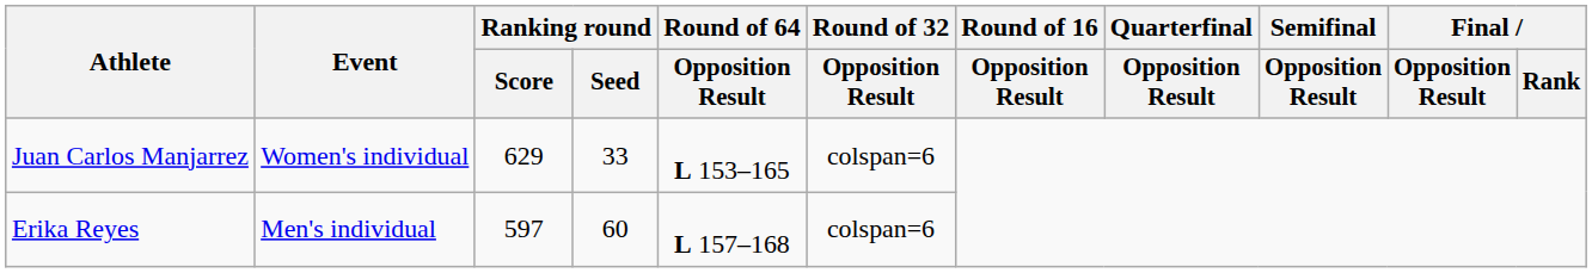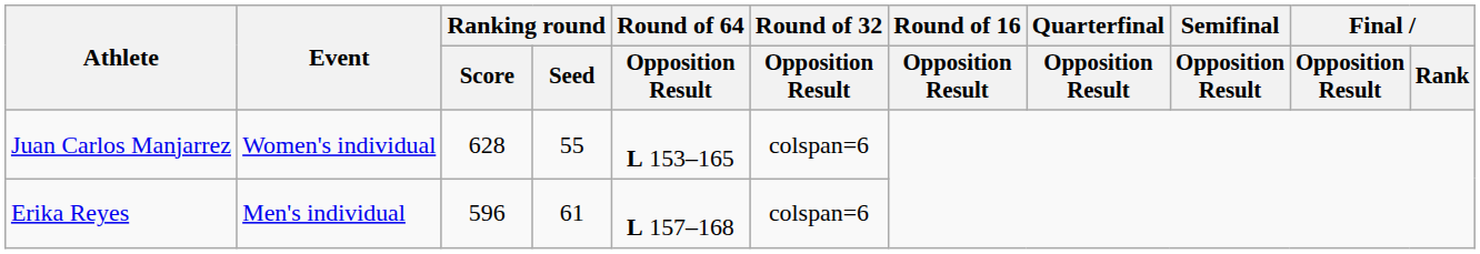Juan Carlos Manjarrez | Ranking round / Score: 629 -> 628
Juan Carlos Manjarrez | Ranking round / Seed: 33 -> 55
Erika Reyes | Ranking round / Score: 597 -> 596
Erika Reyes | Ranking round / Seed: 60 -> 61
